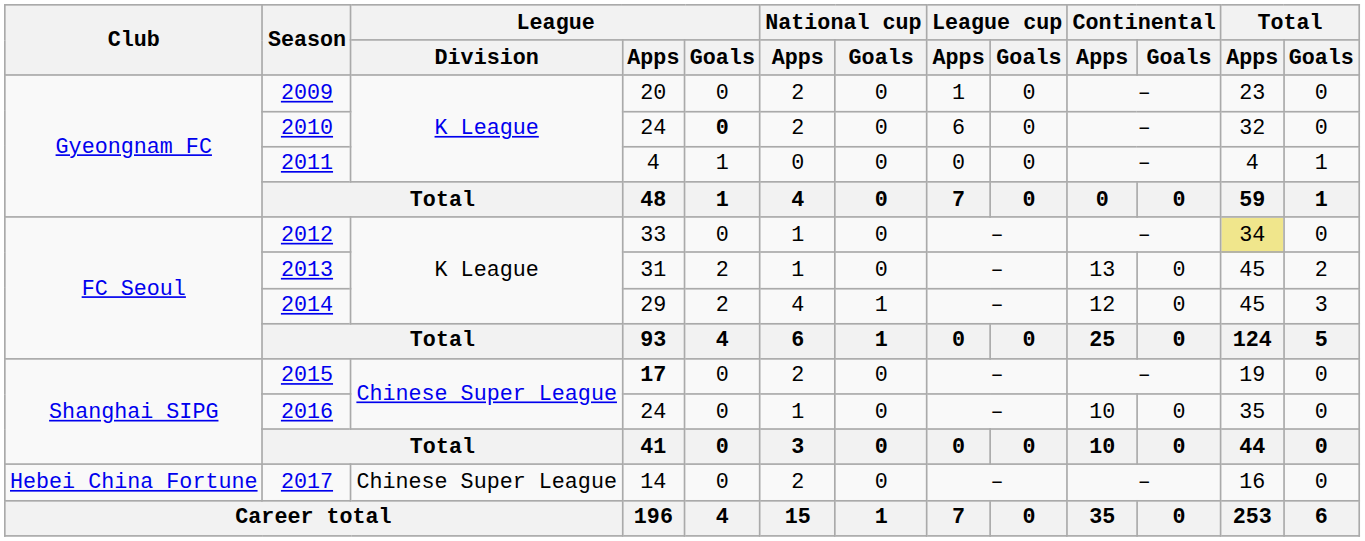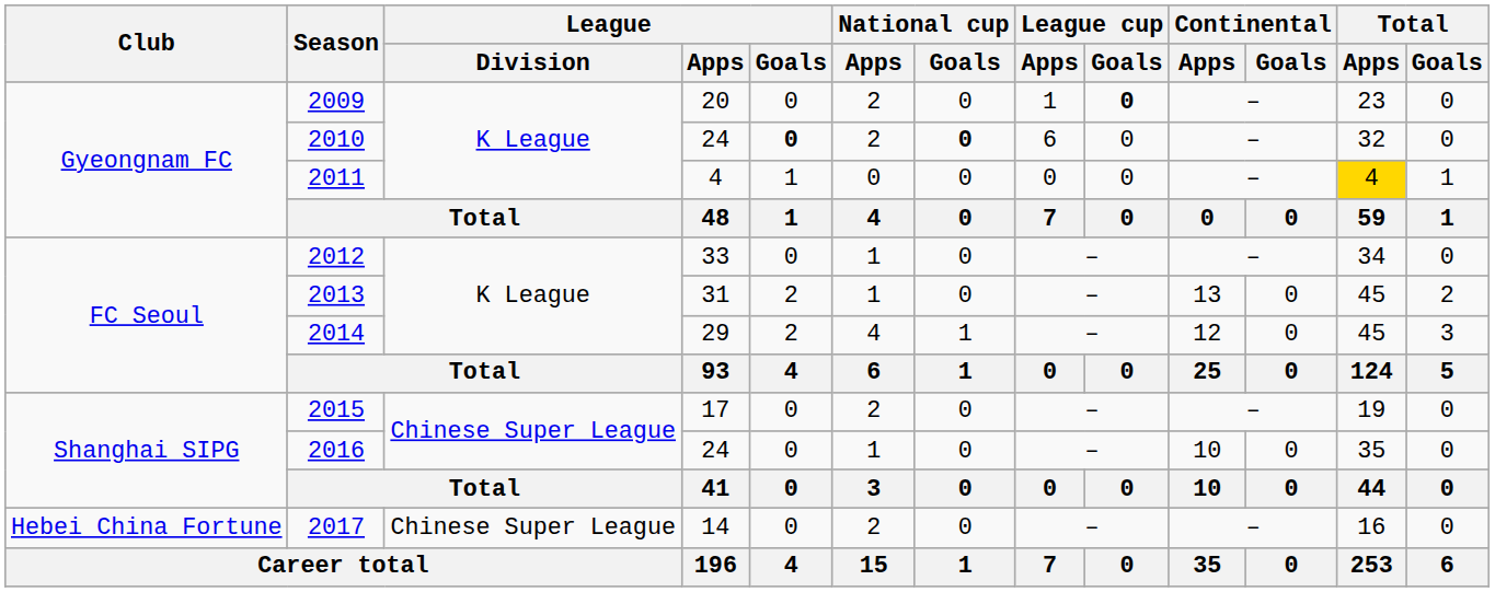2009 | League cup / Goals: normal -> bold
2010 | National cup / Goals: normal -> bold
2011 | Total / Apps: no background -> gold background
2012 | Total / Apps: khaki background -> no background
2015 | League / Apps: bold -> normal
